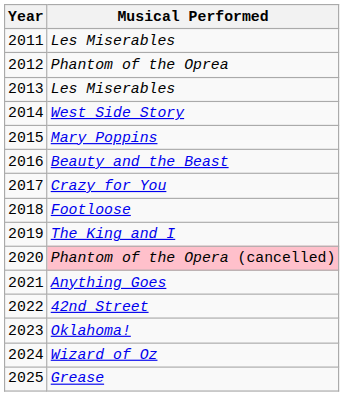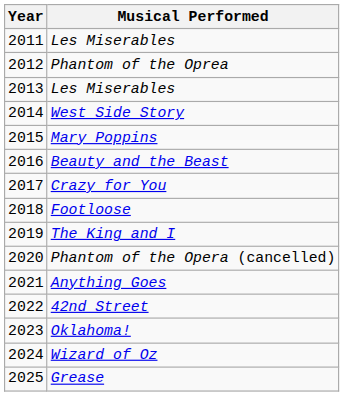row 11 | Musical Performed: pink background -> no background
